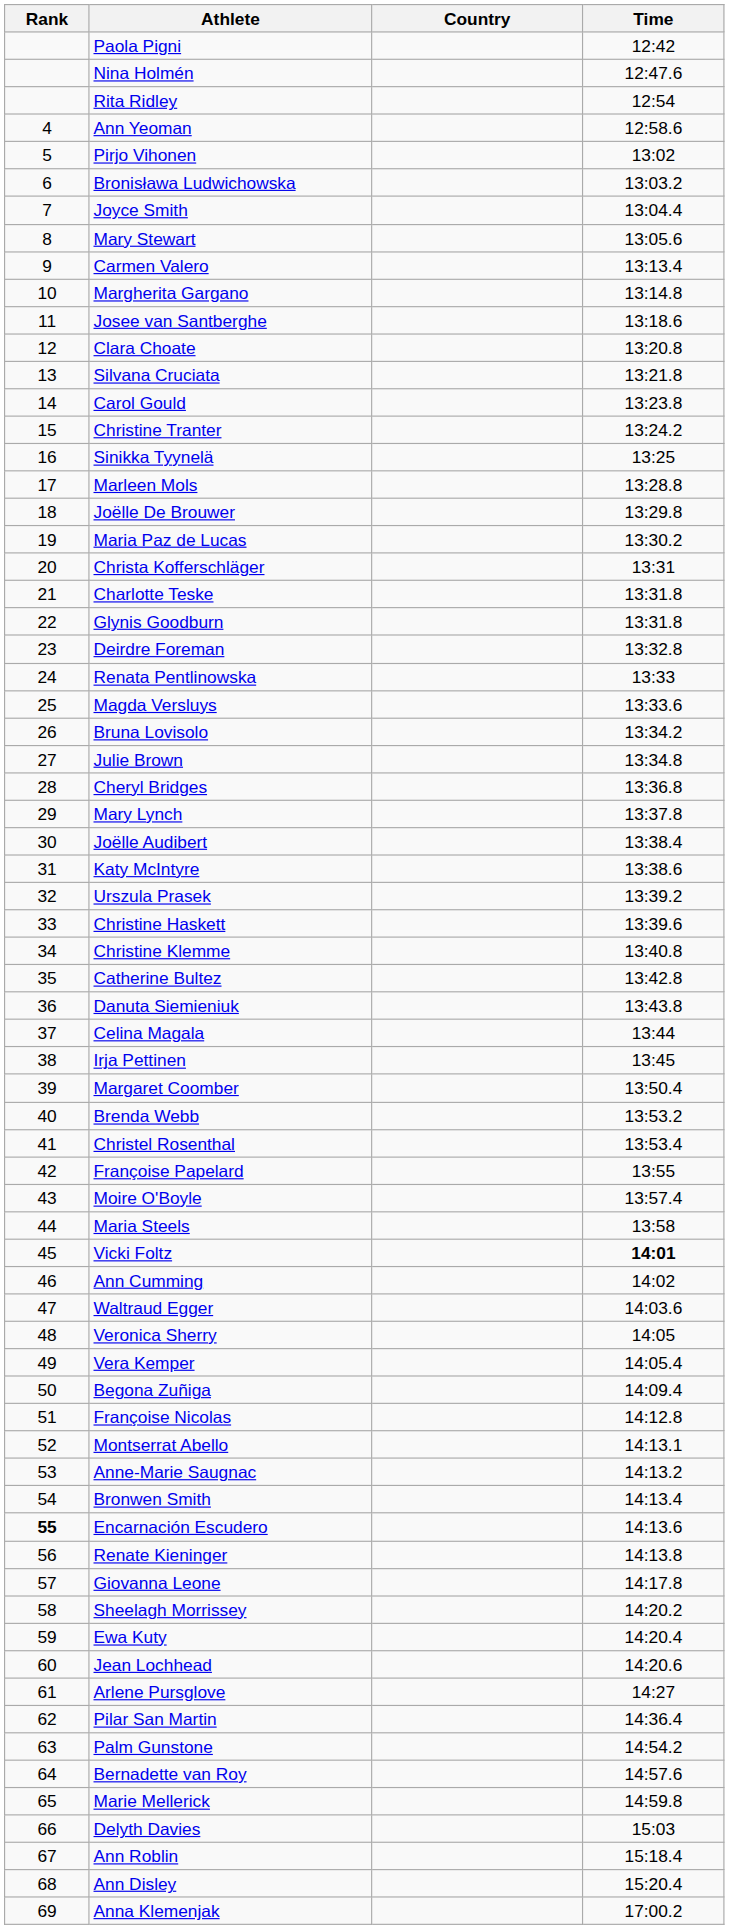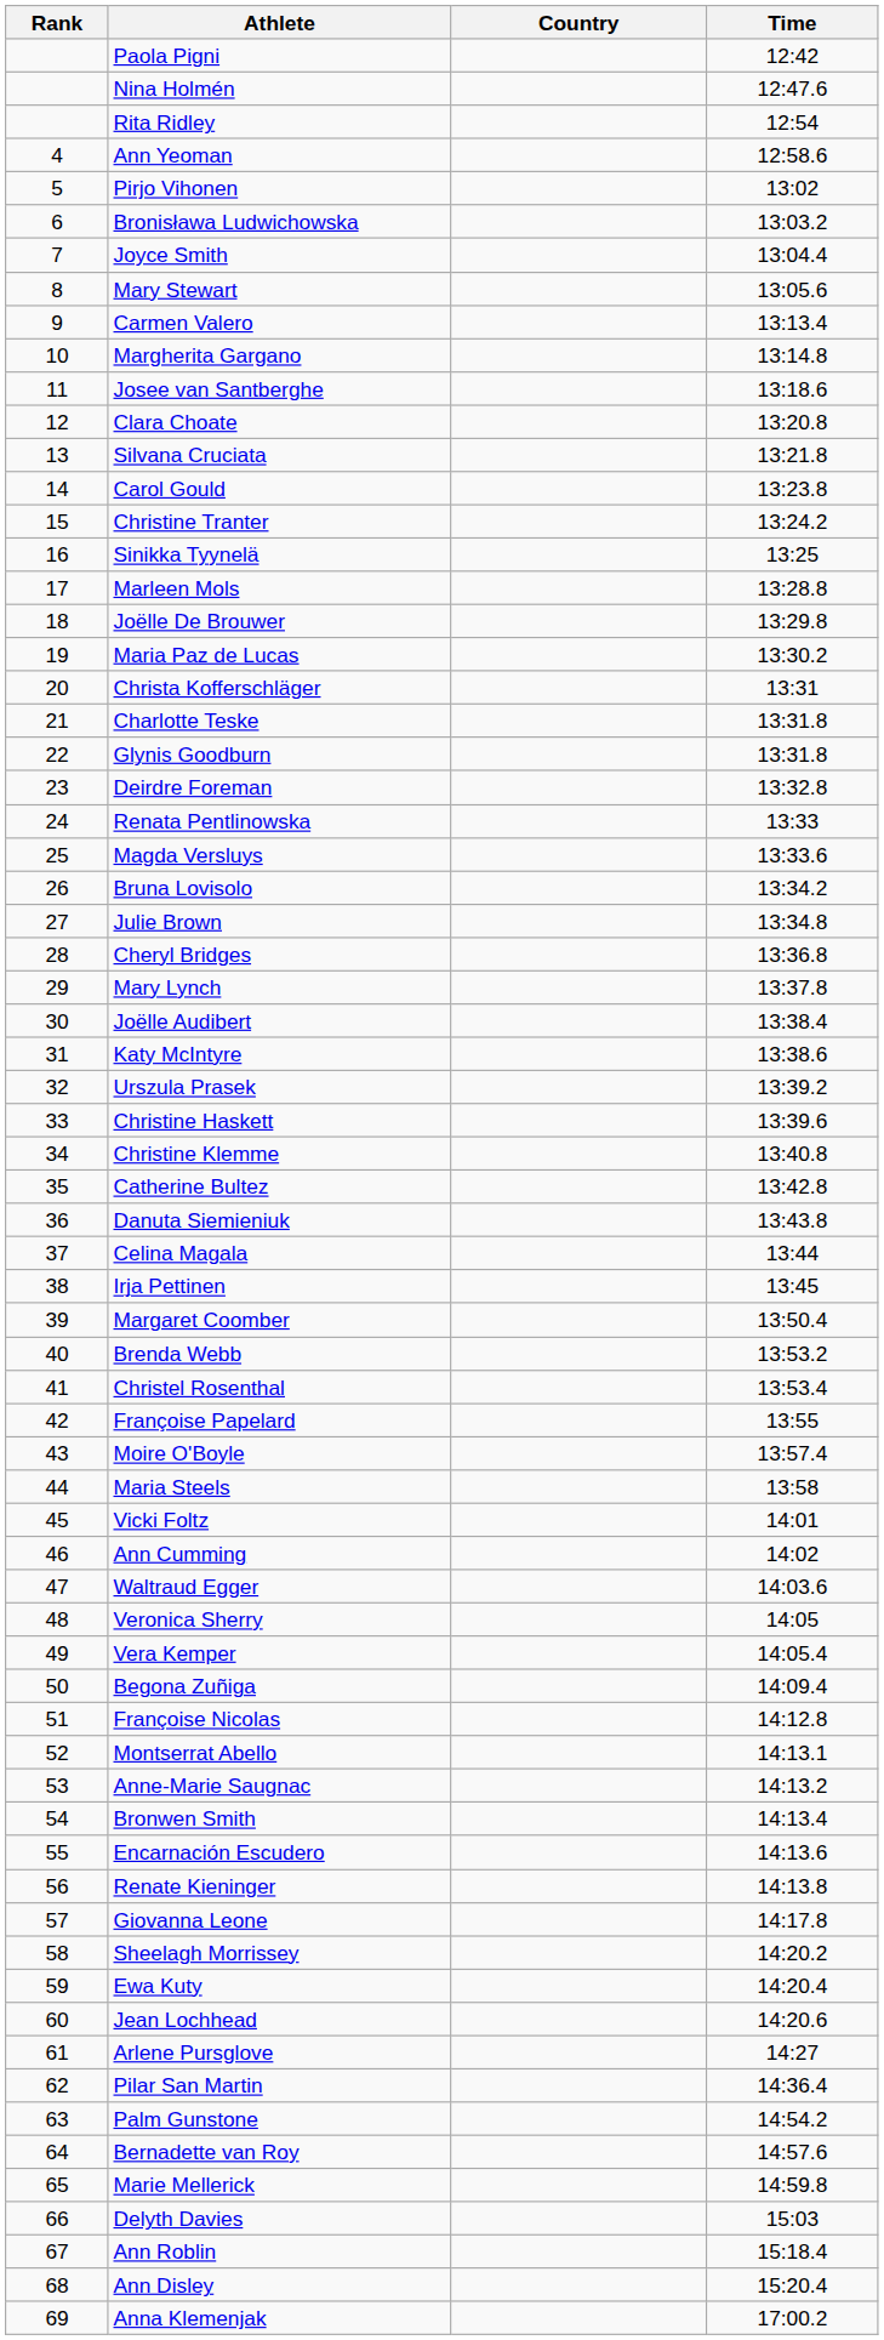Vicki Foltz | Time: bold -> normal
Encarnación Escudero | Rank: bold -> normal
